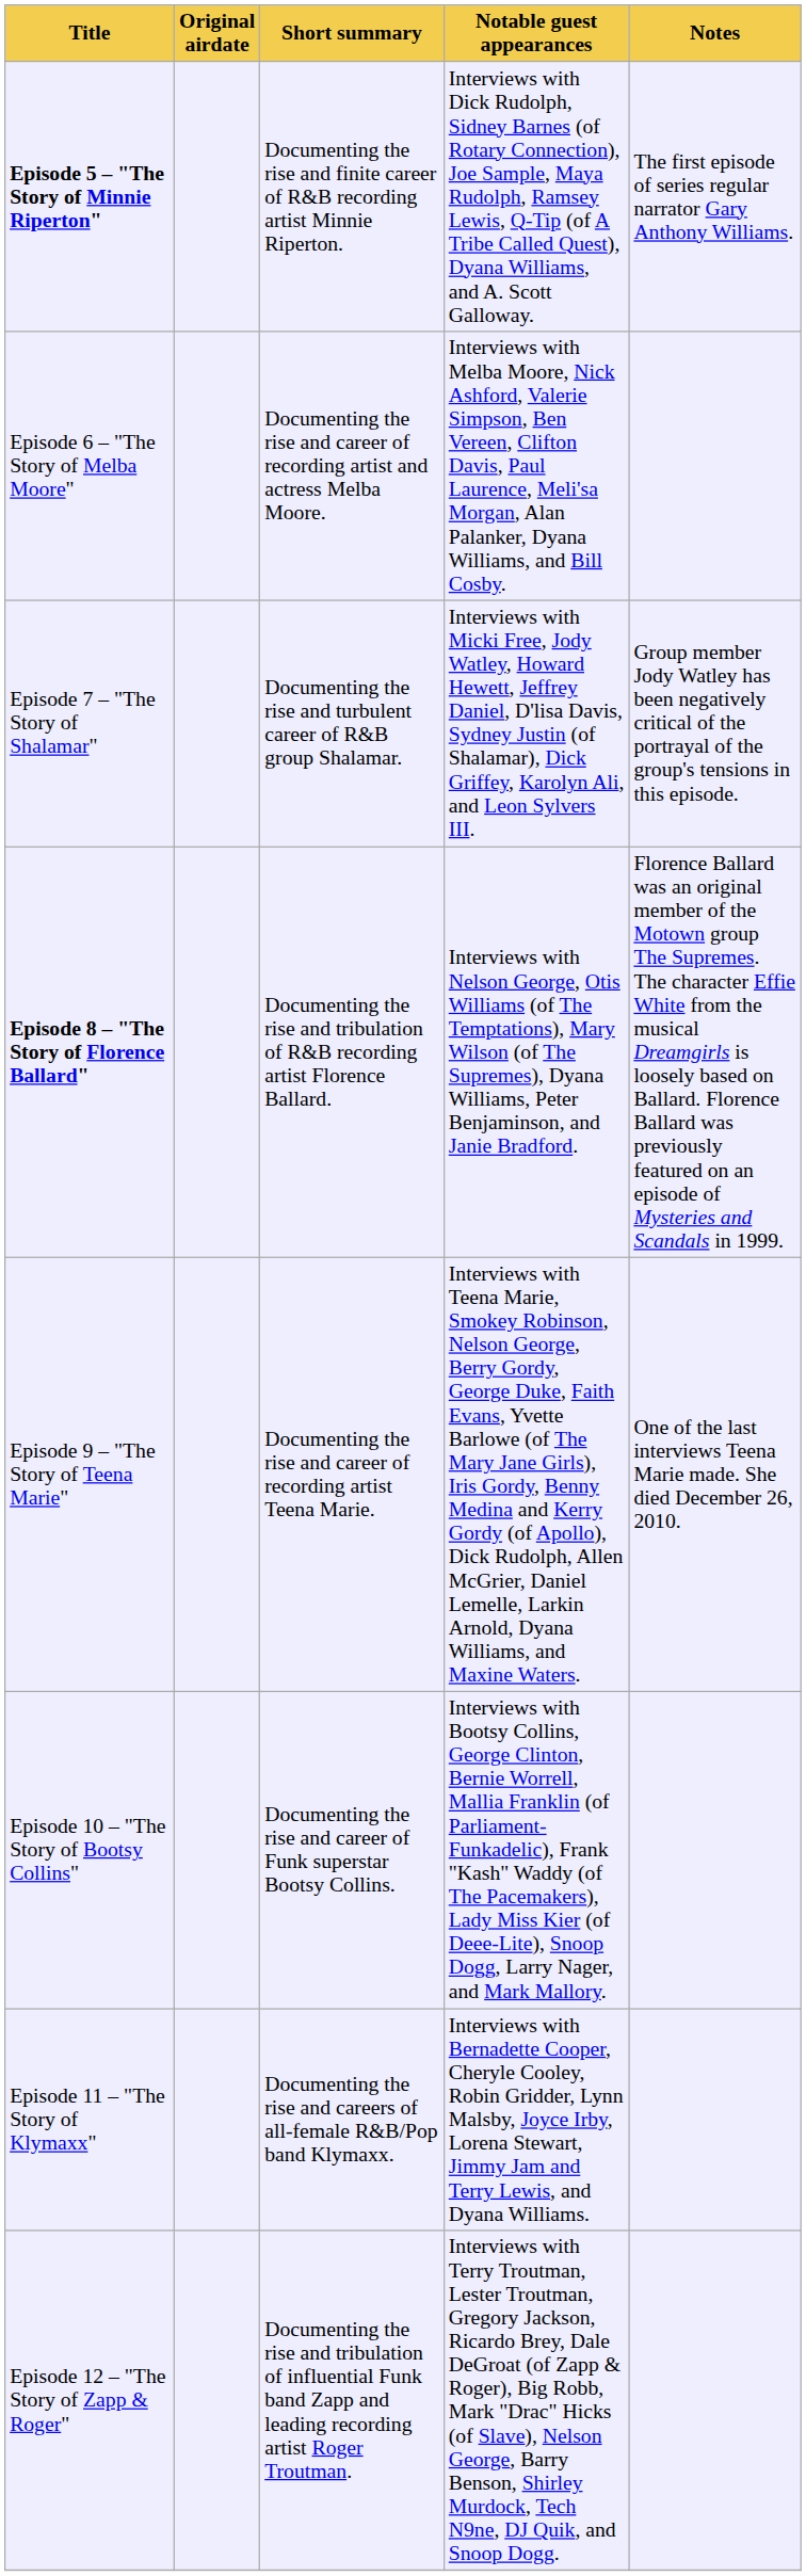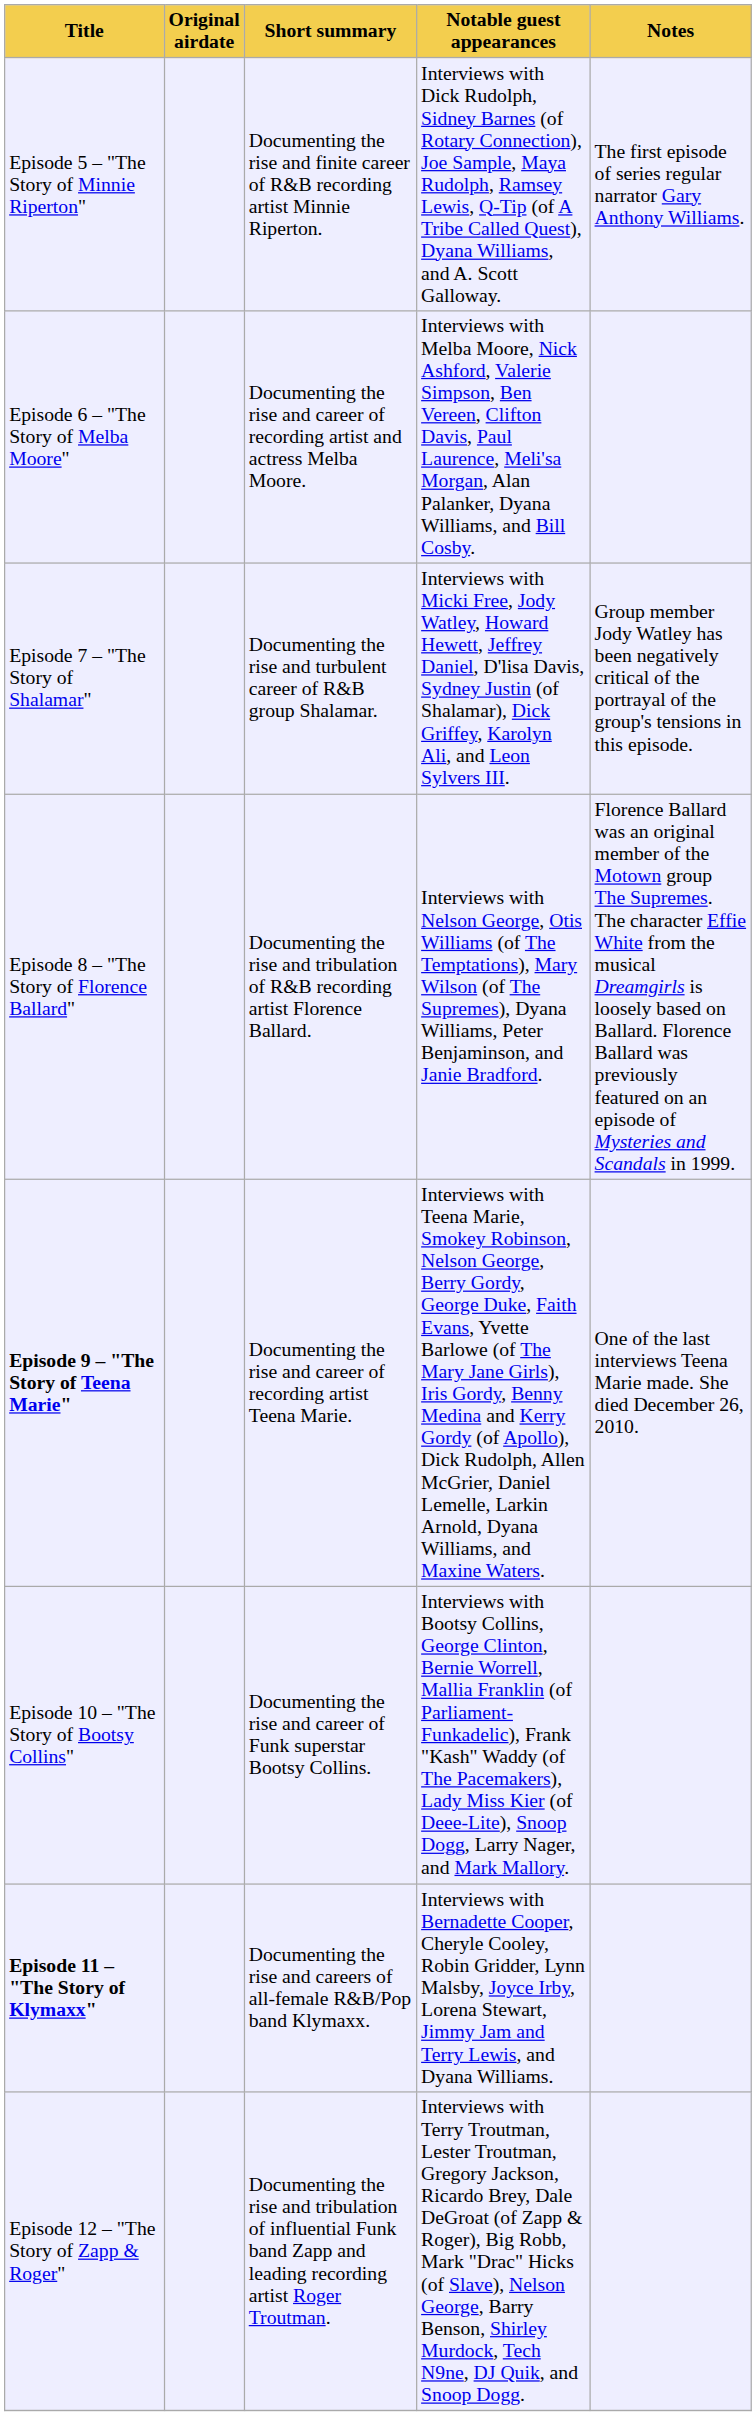Episode 5 – "The Story of Minnie Riperton" | Title: bold -> normal
Episode 8 – "The Story of Florence Ballard" | Title: bold -> normal
Episode 9 – "The Story of Teena Marie" | Title: normal -> bold
Episode 11 – "The Story of Klymaxx" | Title: normal -> bold
